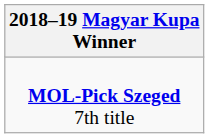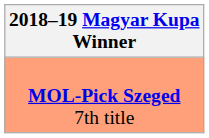row 2 | column 1: no background -> lightsalmon background
